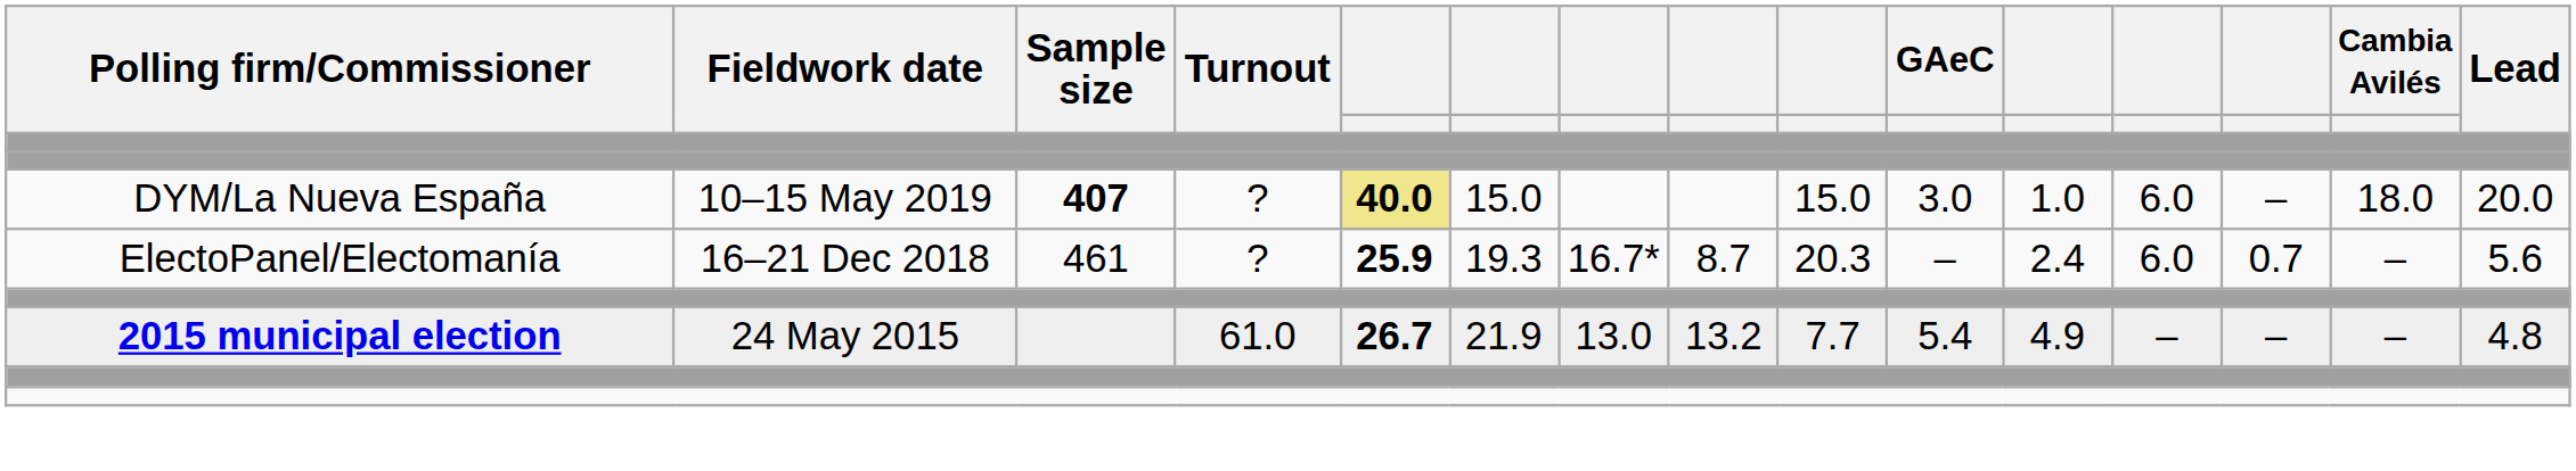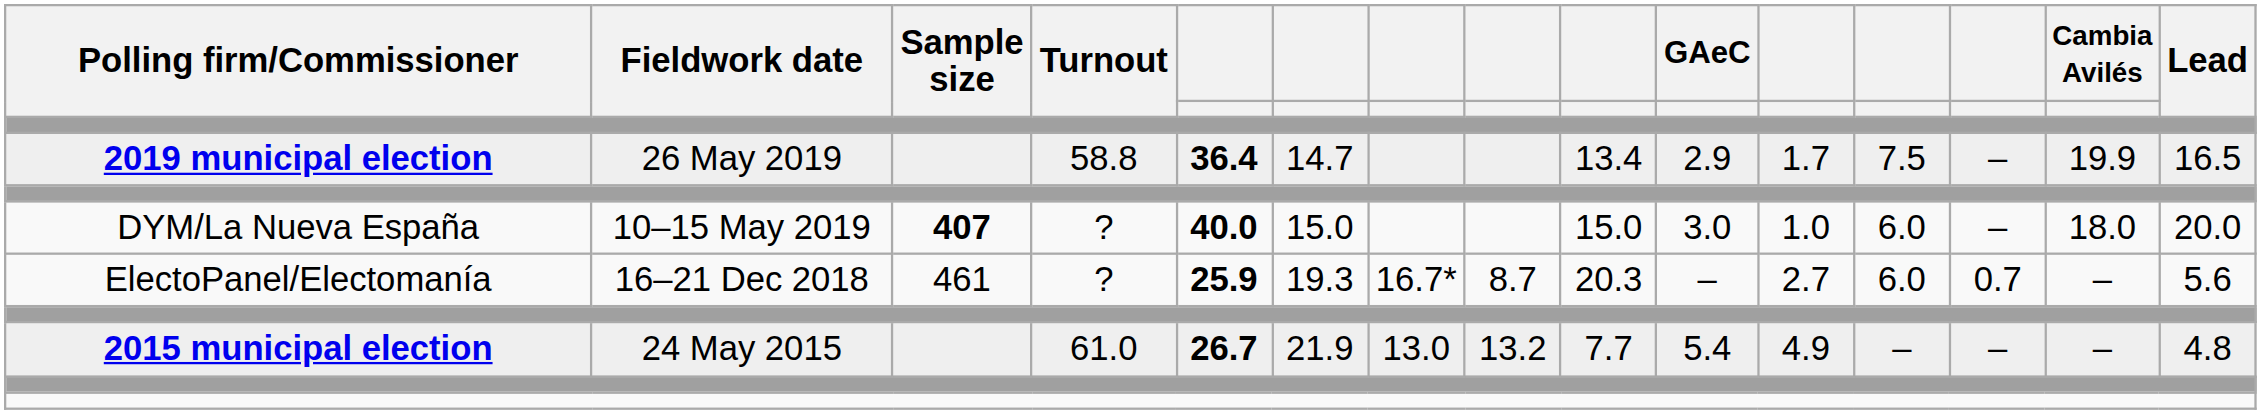+ row: 2019 municipal election | 26 May 2019 | 58.8 | 36.4 | 14.7 | 13.4 | 2.9 | 1.7 | 7.5 | – | 19.9 | 16.5
DYM/La Nueva España | column 5: khaki background -> no background
ElectoPanel/Electomanía | column 11: 2.4 -> 2.7
